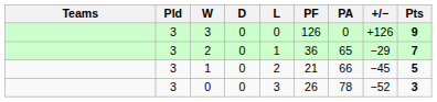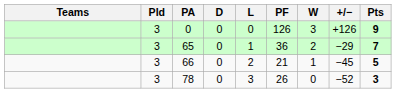columns swapped: W <-> PA
